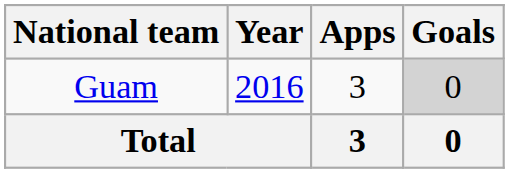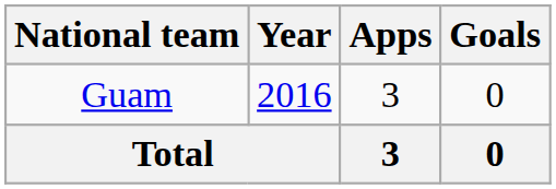Guam | Goals: lightgrey background -> no background
